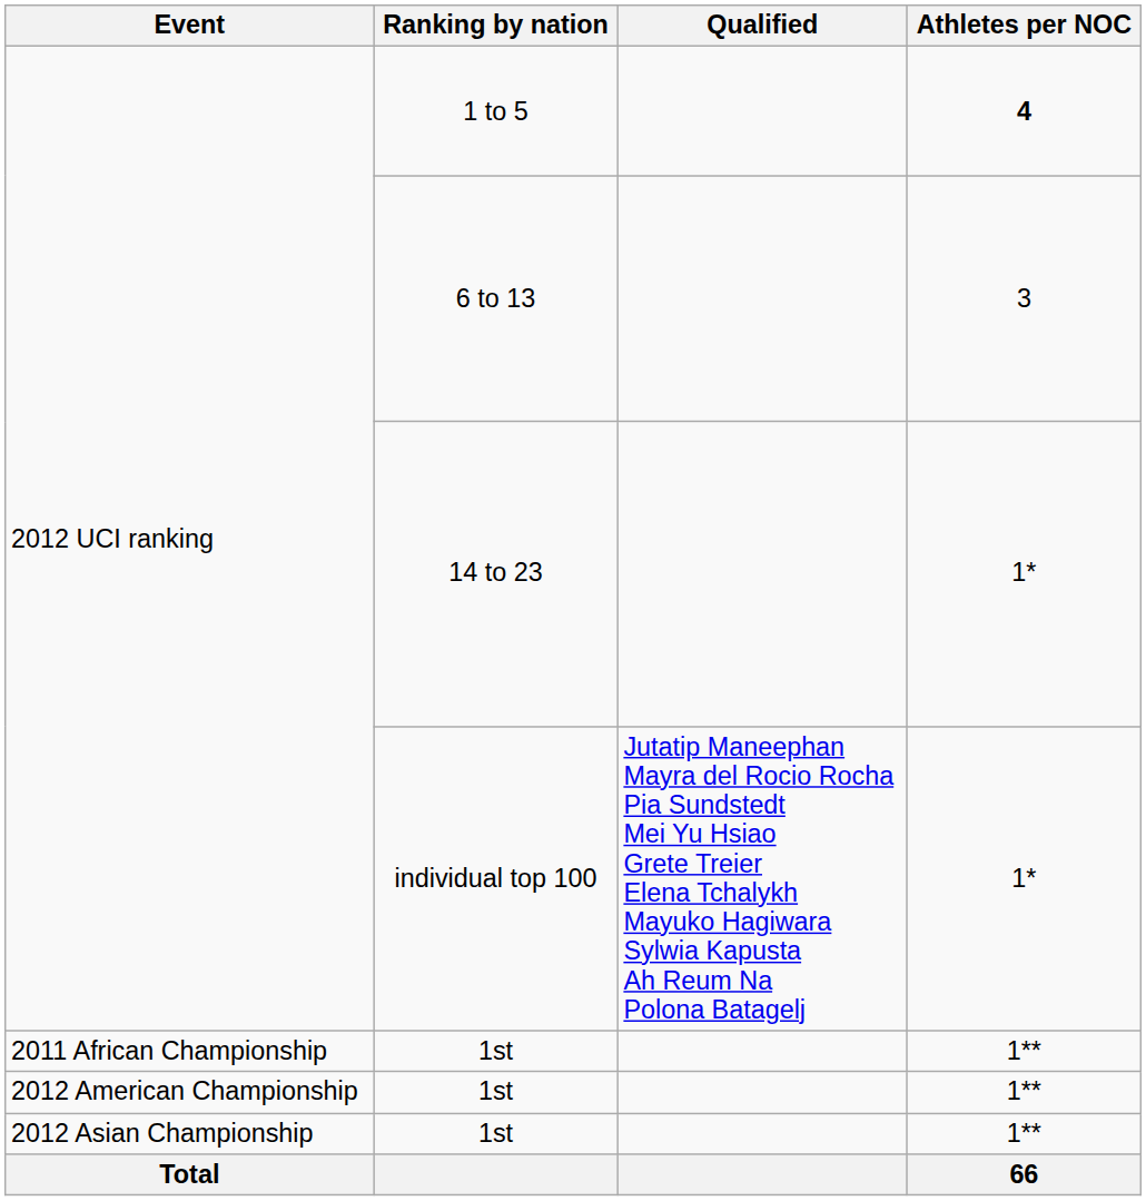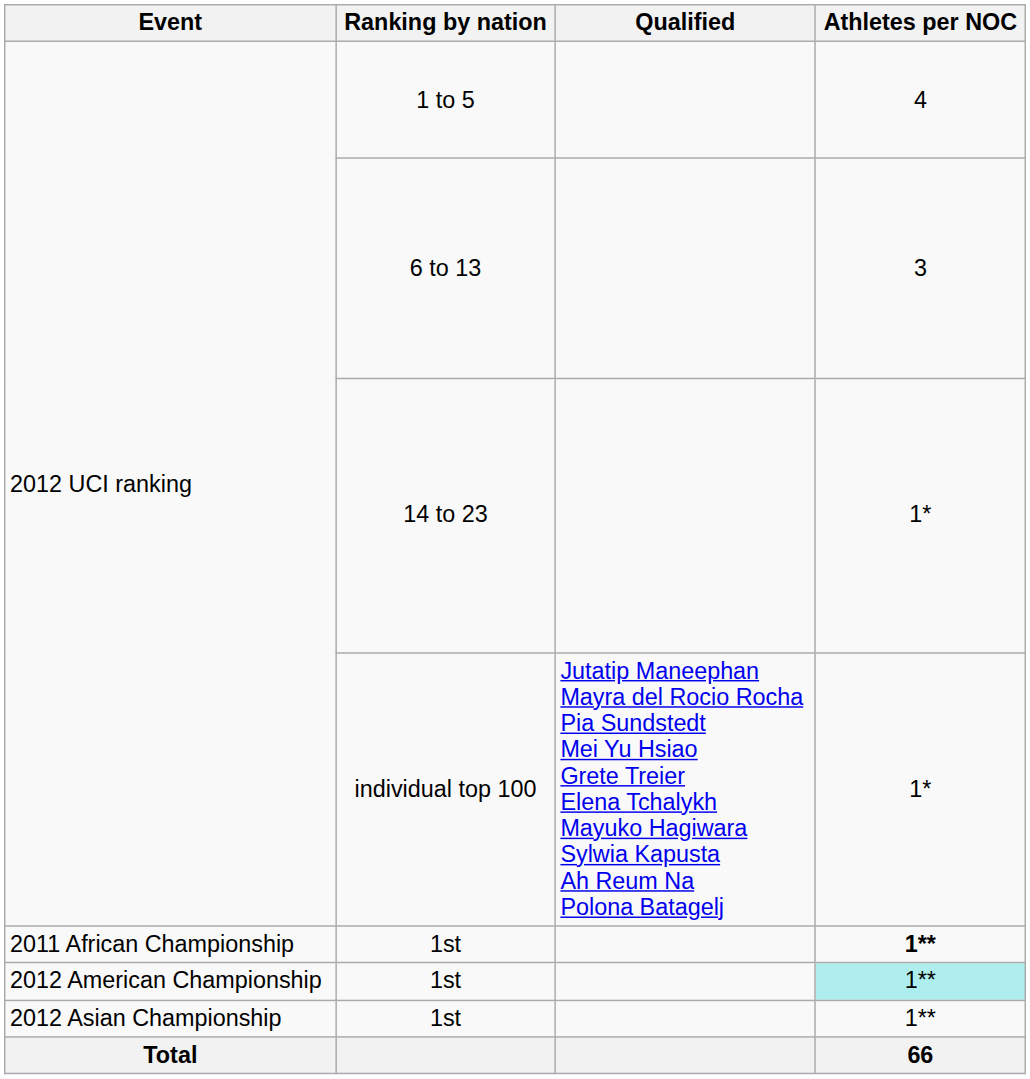1 to 5 | Athletes per NOC: bold -> normal
2011 African Championship / 1st | Athletes per NOC: normal -> bold
2012 American Championship / 1st | Athletes per NOC: no background -> paleturquoise background
